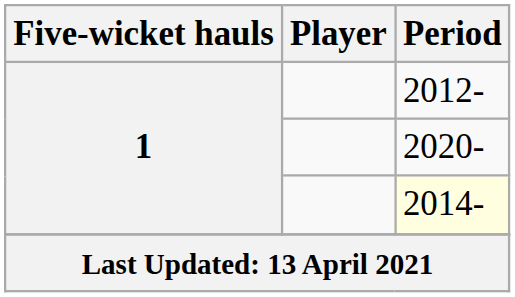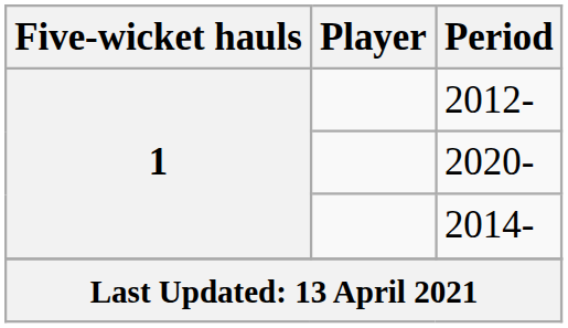2014- | Period: lightyellow background -> no background
